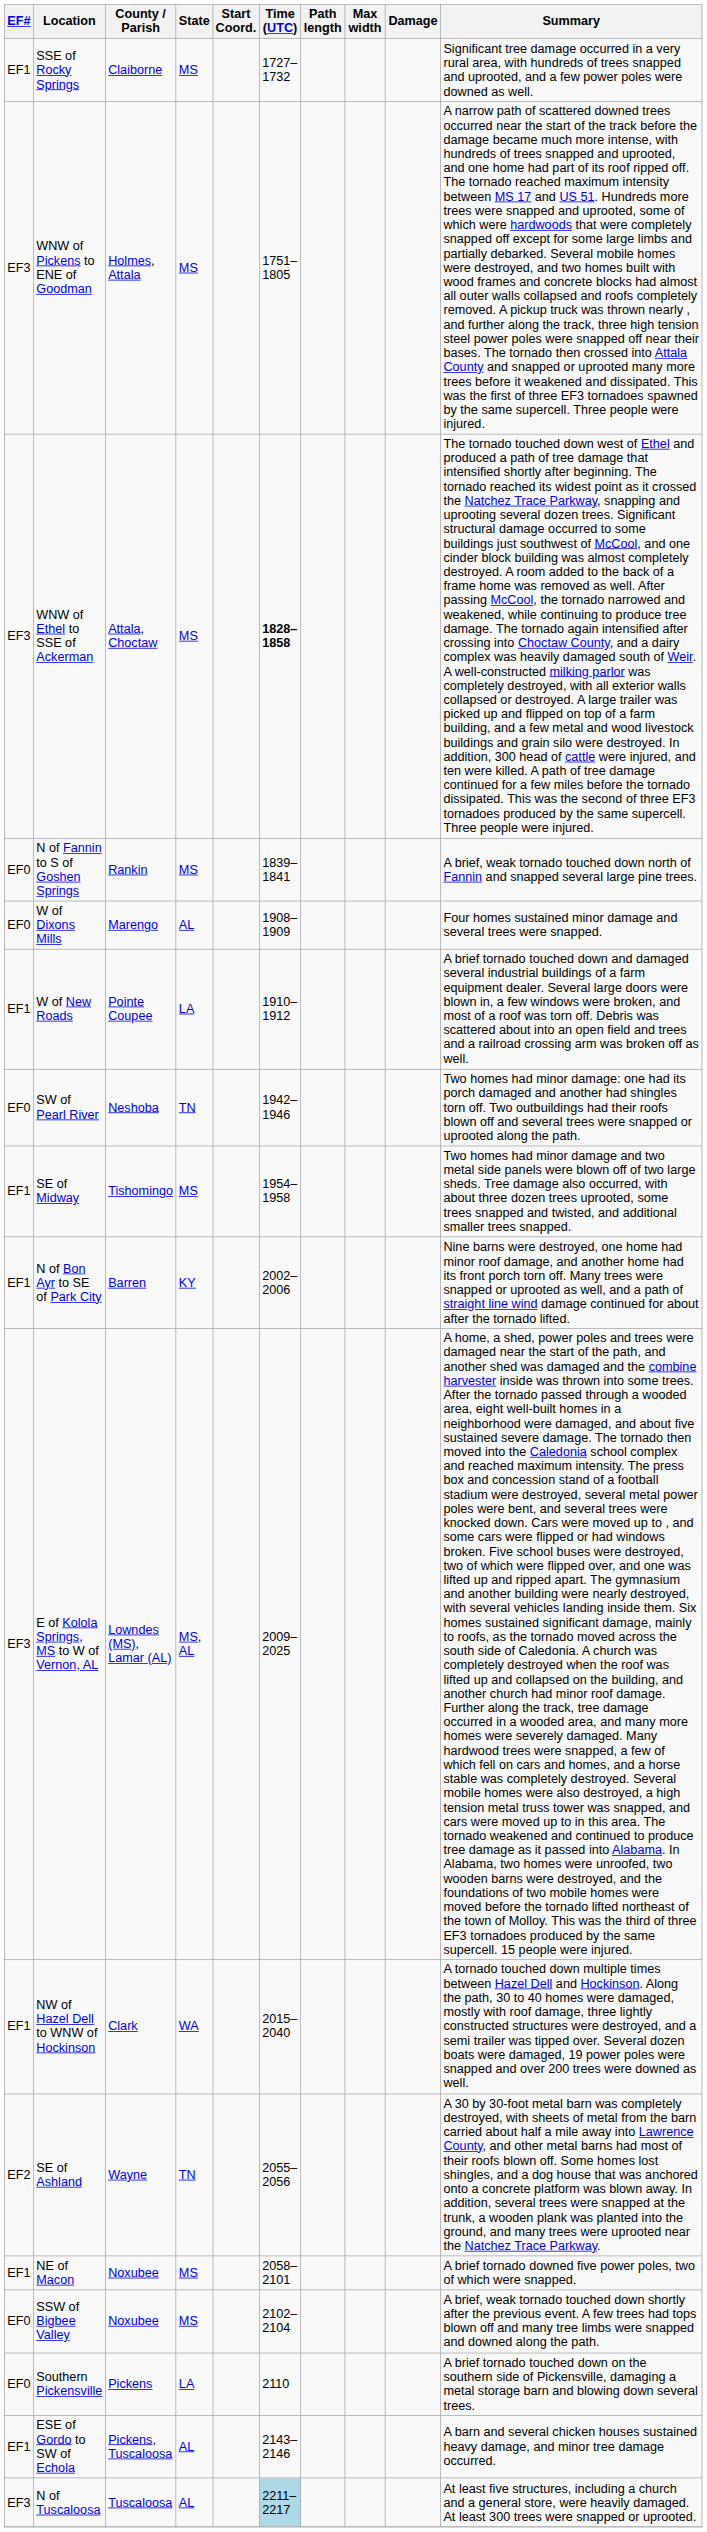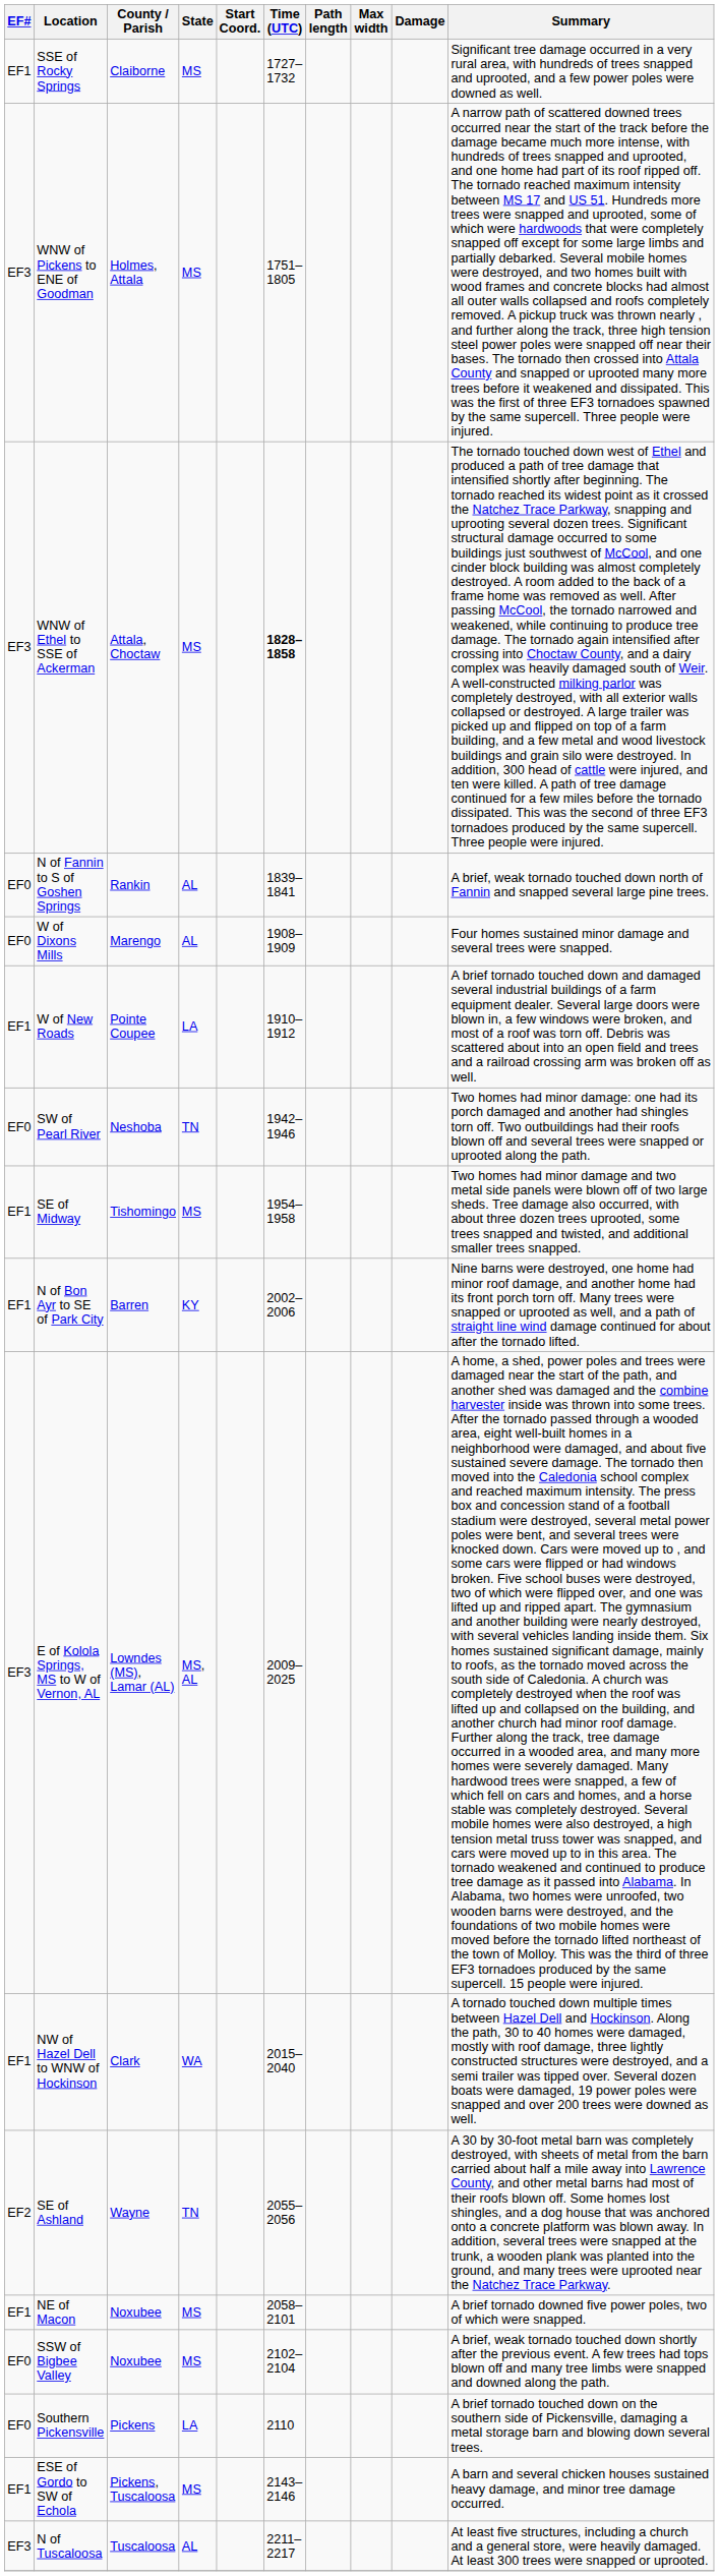N of Fannin to S of Goshen Springs | State: MS -> AL
ESE of Gordo to SW of Echola | State: AL -> MS
N of Tuscaloosa | Time (UTC): lightblue background -> no background
